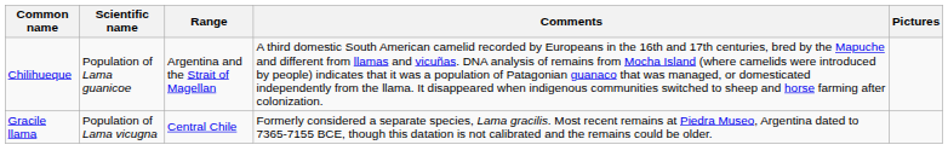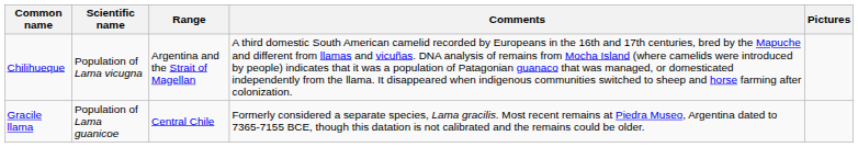Chilihueque | Scientific name: Population of Lama guanicoe -> Population of Lama vicugna
Gracile llama | Scientific name: Population of Lama vicugna -> Population of Lama guanicoe
